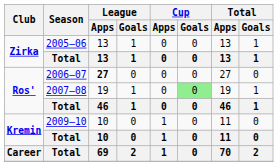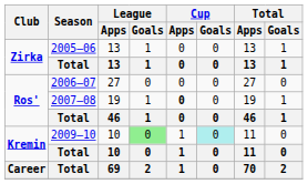2006–07 | League / Apps: bold -> normal
2007–08 | Cup / Apps: normal -> bold
2007–08 | Cup / Goals: lightgreen background -> no background
2009–10 | League / Goals: no background -> lightgreen background
2009–10 | Cup / Goals: no background -> paleturquoise background
